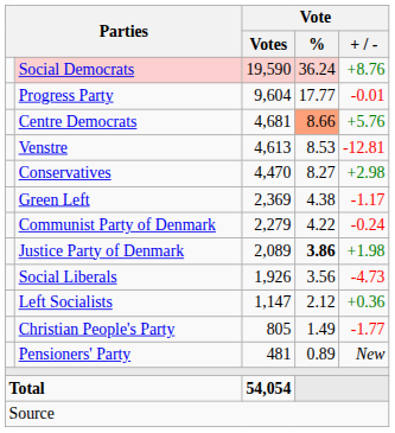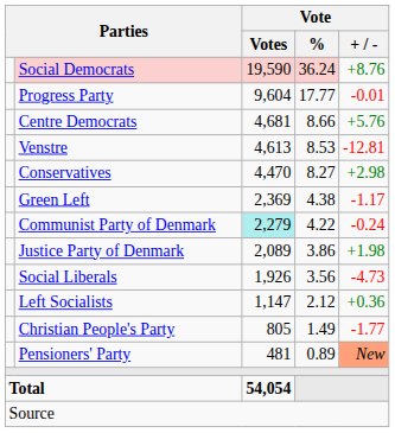Centre Democrats | Vote / %: lightsalmon background -> no background
Communist Party of Denmark | Vote / Votes: no background -> paleturquoise background
Justice Party of Denmark | Vote / %: bold -> normal
Pensioners' Party | Vote / + / -: no background -> lightsalmon background
